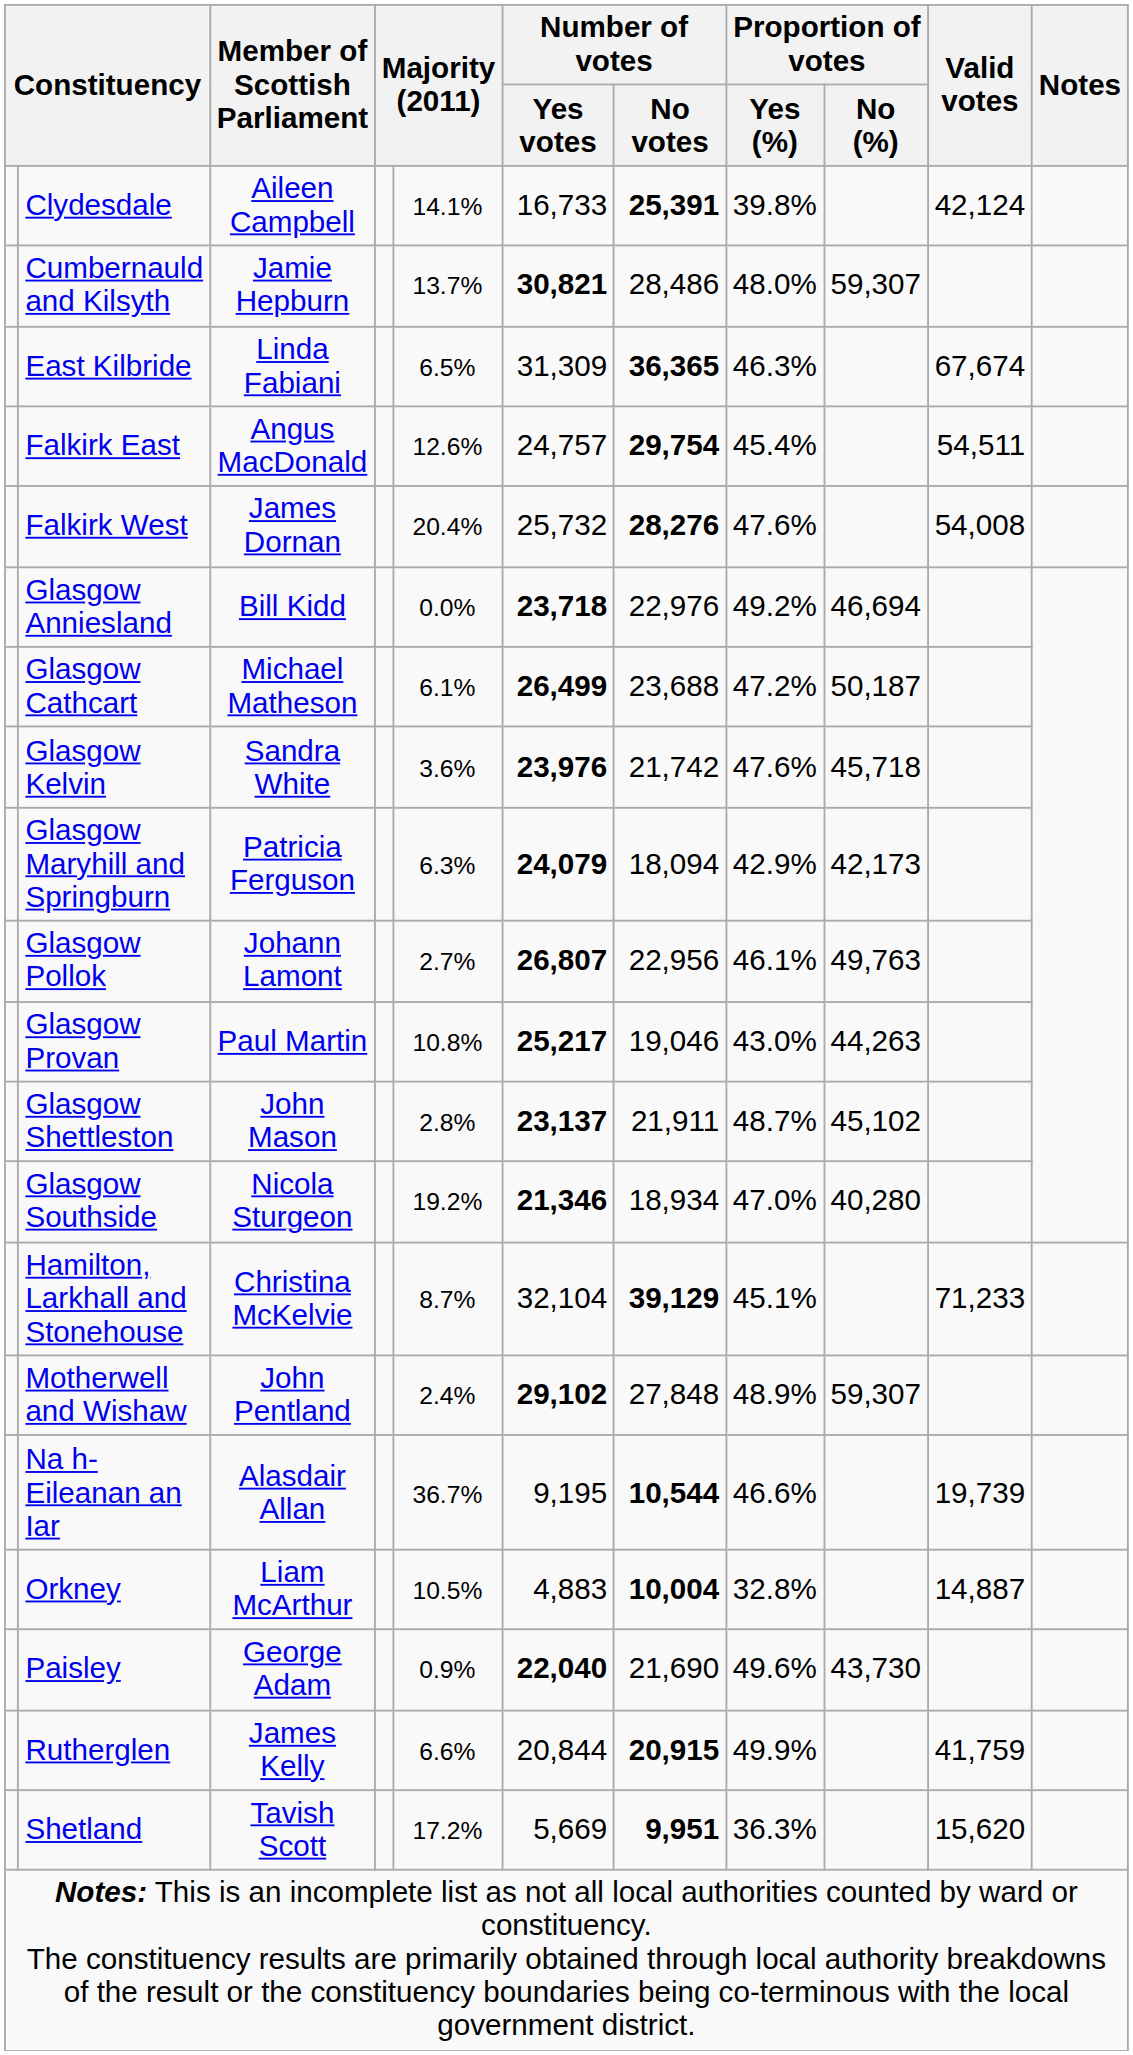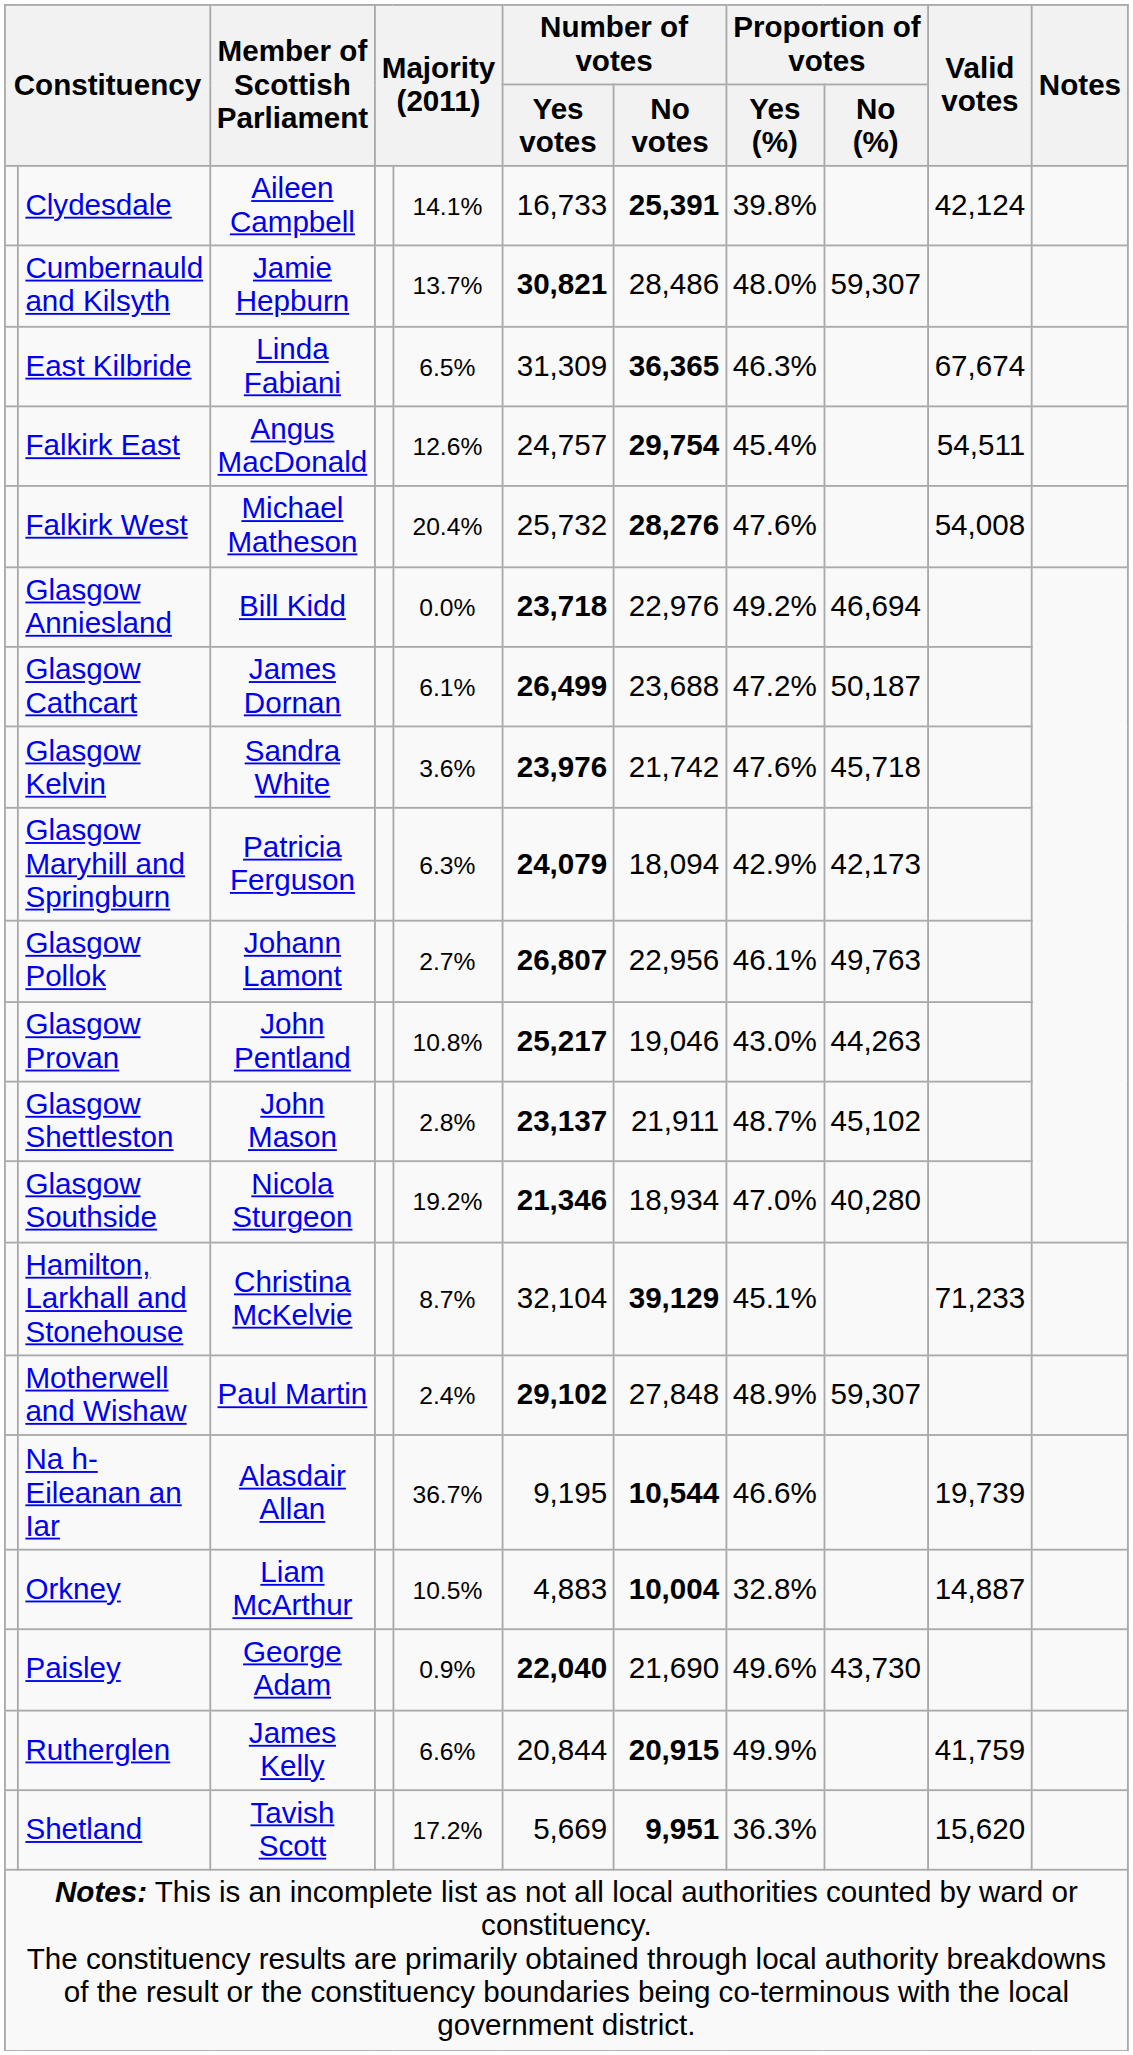Falkirk West | Member of Scottish Parliament: James Dornan -> Michael Matheson
Glasgow Cathcart | Member of Scottish Parliament: Michael Matheson -> James Dornan
Glasgow Provan | Member of Scottish Parliament: Paul Martin -> John Pentland
Motherwell and Wishaw | Member of Scottish Parliament: John Pentland -> Paul Martin
